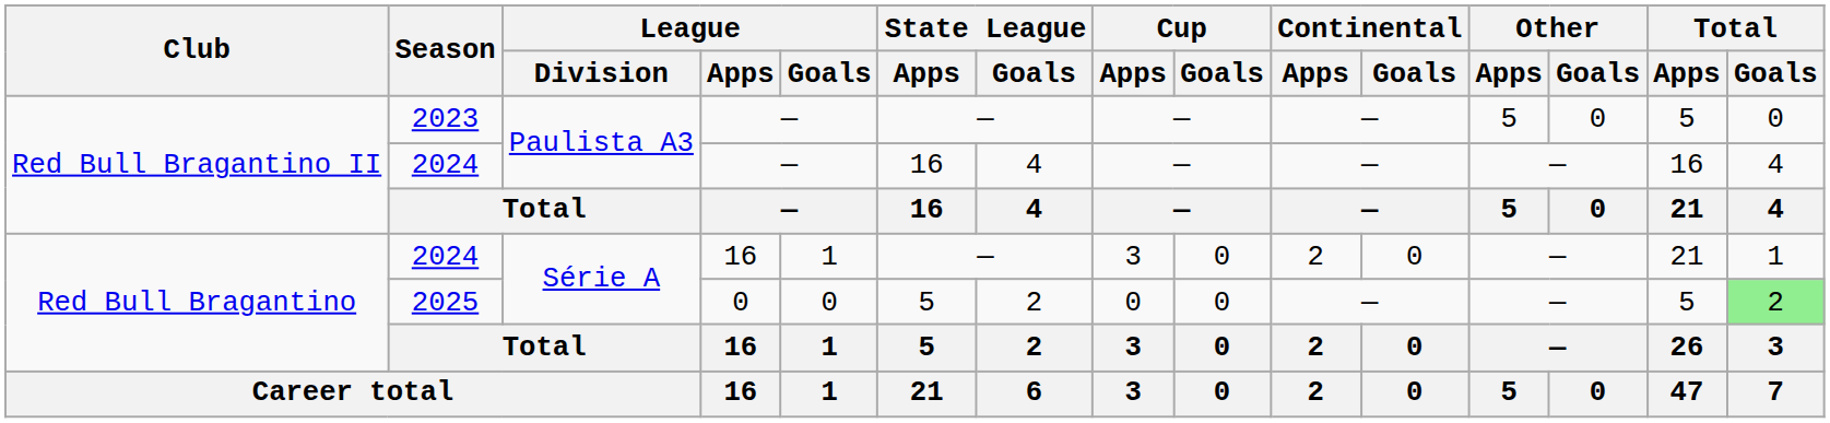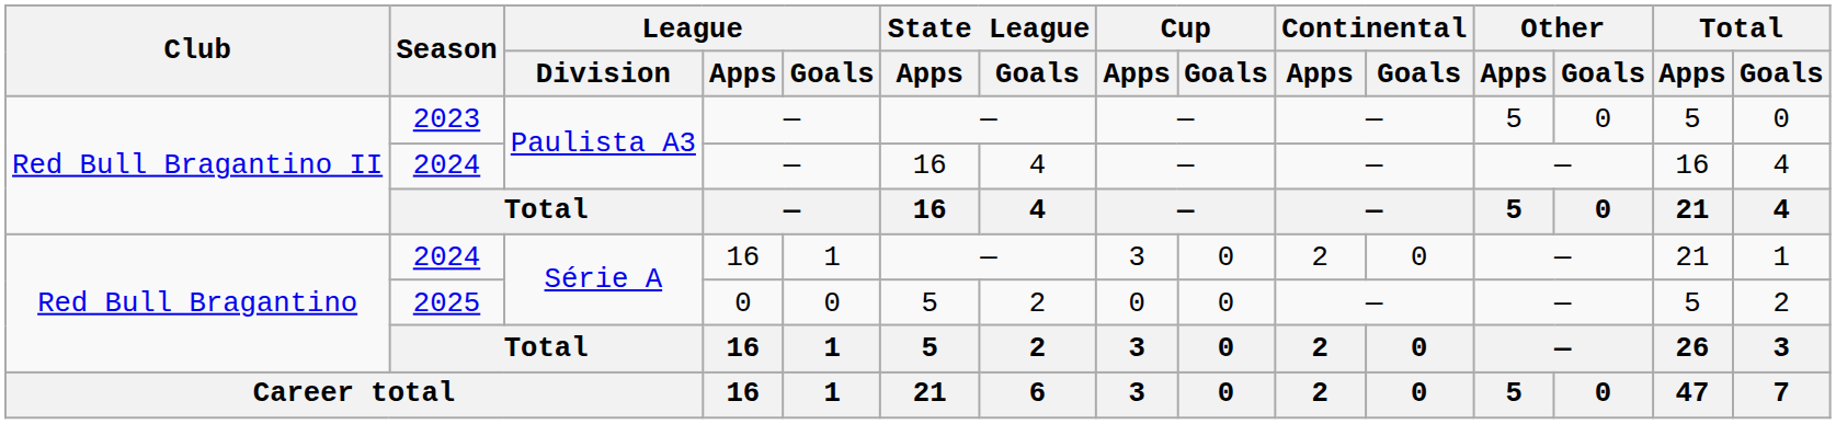2025 | Total / Goals: lightgreen background -> no background
